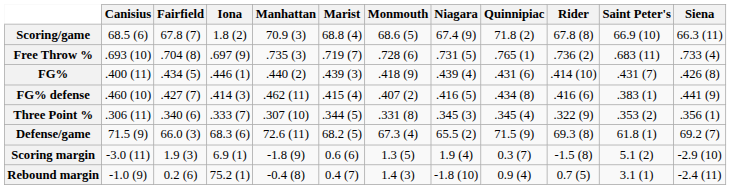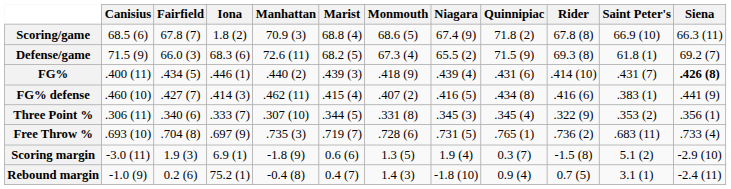rows swapped: Defense/game <-> Free Throw %
FG% | Siena: normal -> bold
